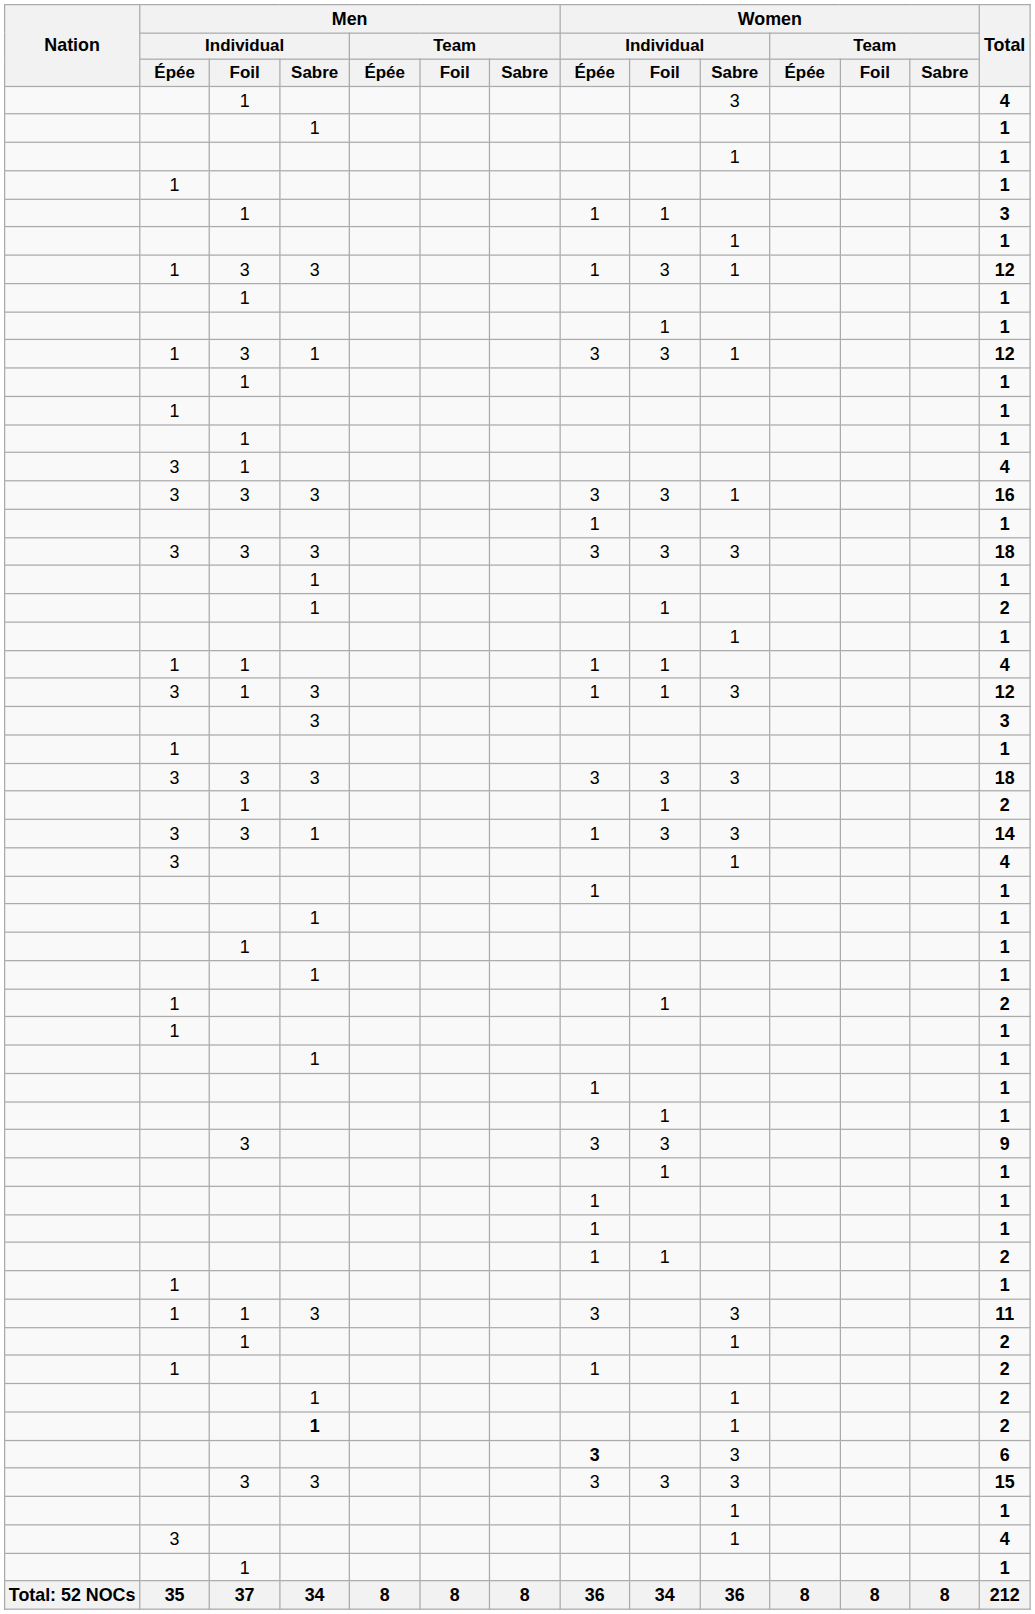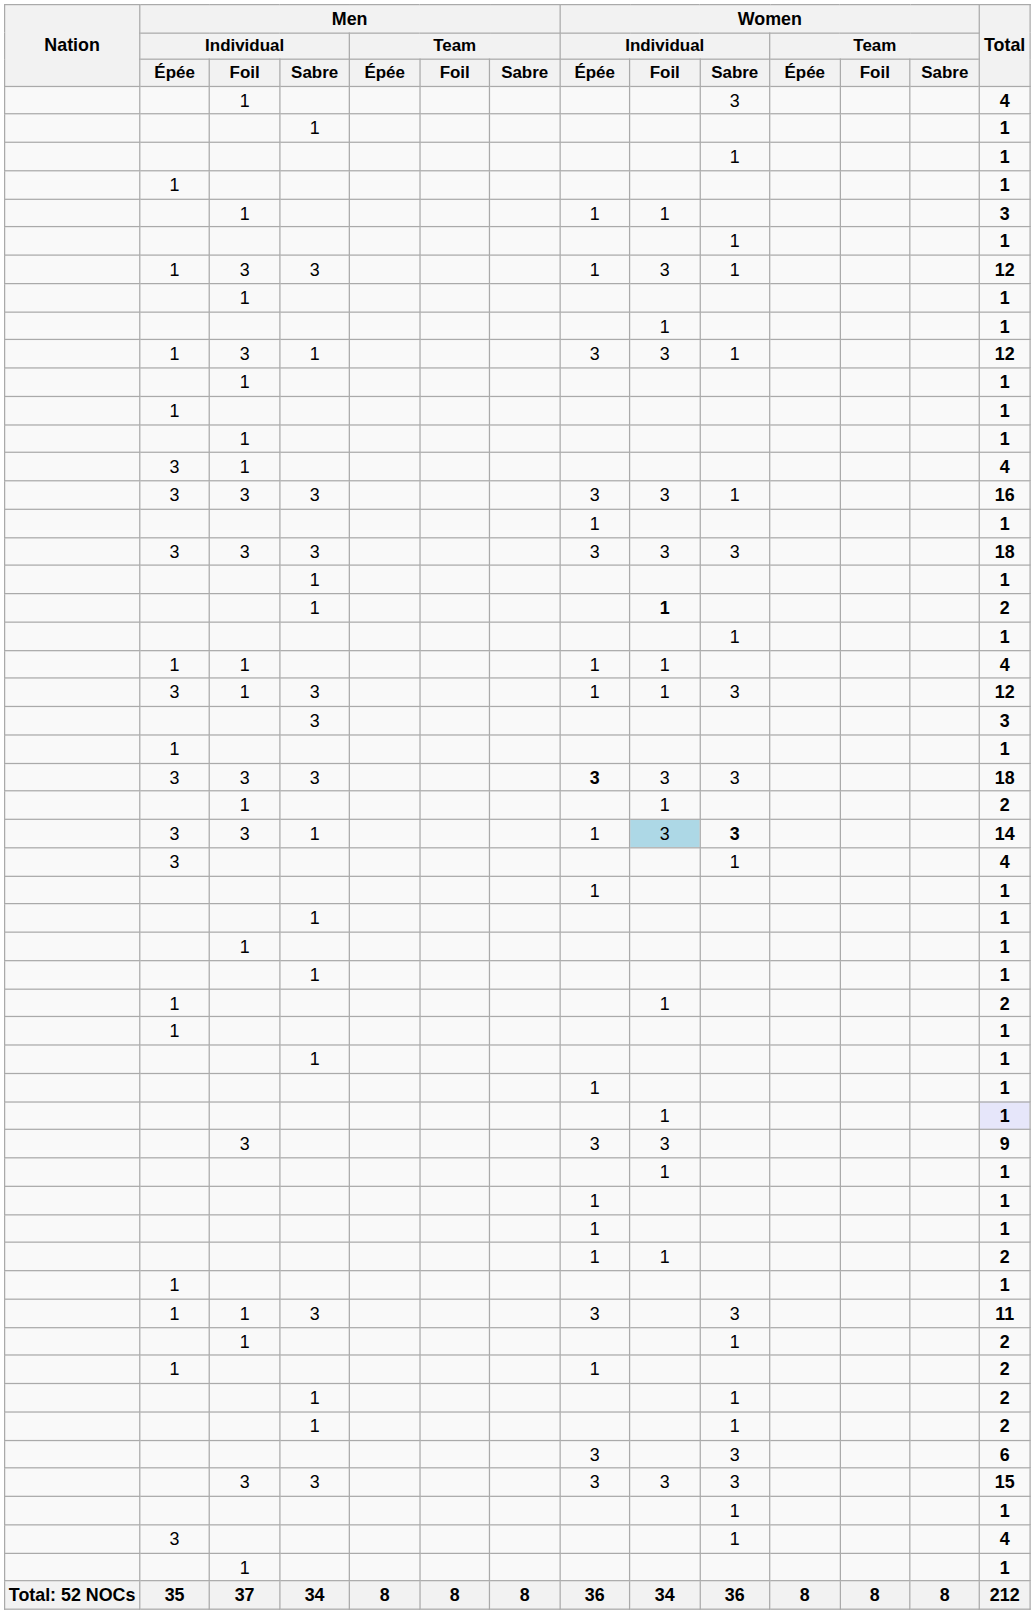row 22 | Women / Individual / Foil: normal -> bold
row 28 | Women / Individual / Épée: normal -> bold
row 30 | Women / Individual / Foil: no background -> lightblue background
row 30 | Women / Individual / Sabre: normal -> bold
row 40 | Total: no background -> lavender background
row 51 | Men / Individual / Sabre: bold -> normal
row 52 | Women / Individual / Épée: bold -> normal
